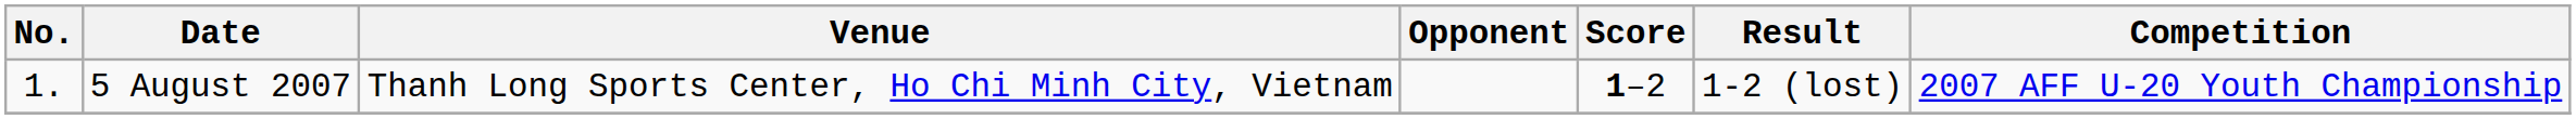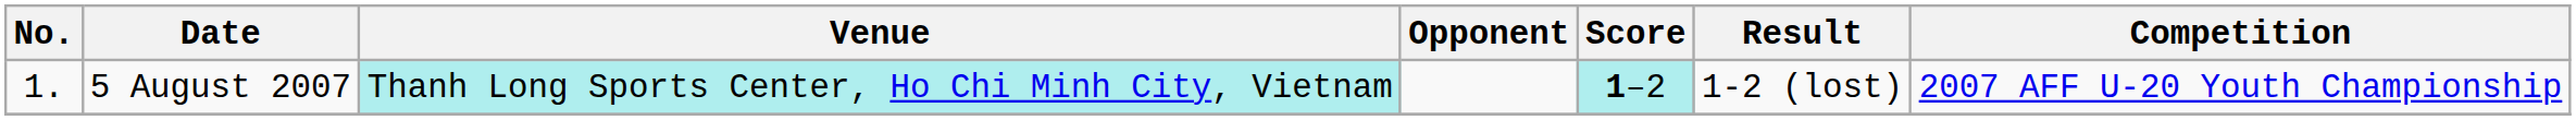5 August 2007 | Venue: no background -> paleturquoise background
5 August 2007 | Score: no background -> paleturquoise background
